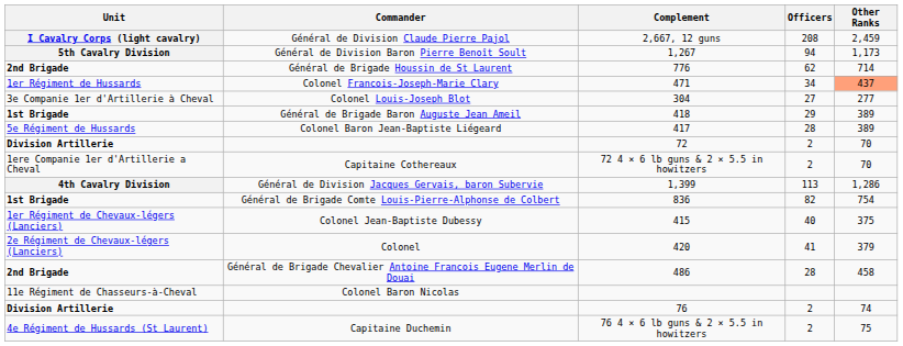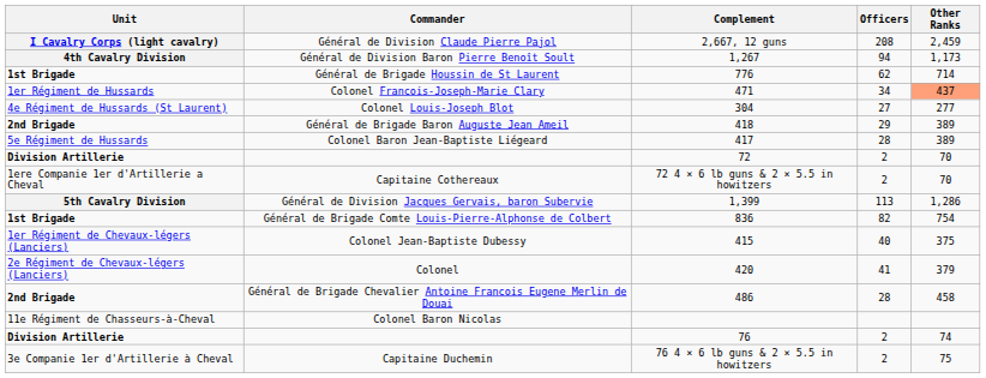Général de Division Baron Pierre Benoît Soult | Unit: 5th Cavalry Division -> 4th Cavalry Division
Général de Brigade Houssin de St Laurent | Unit: 2nd Brigade -> 1st Brigade
Colonel Louis-Joseph Blot | Unit: 3e Companie 1er d'Artillerie à Cheval -> 4e Régiment de Hussards (St Laurent)
Général de Brigade Baron Auguste Jean Ameil | Unit: 1st Brigade -> 2nd Brigade
Général de Division Jacques Gervais, baron Subervie | Unit: 4th Cavalry Division -> 5th Cavalry Division
Capitaine Duchemin | Unit: 4e Régiment de Hussards (St Laurent) -> 3e Companie 1er d'Artillerie à Cheval
